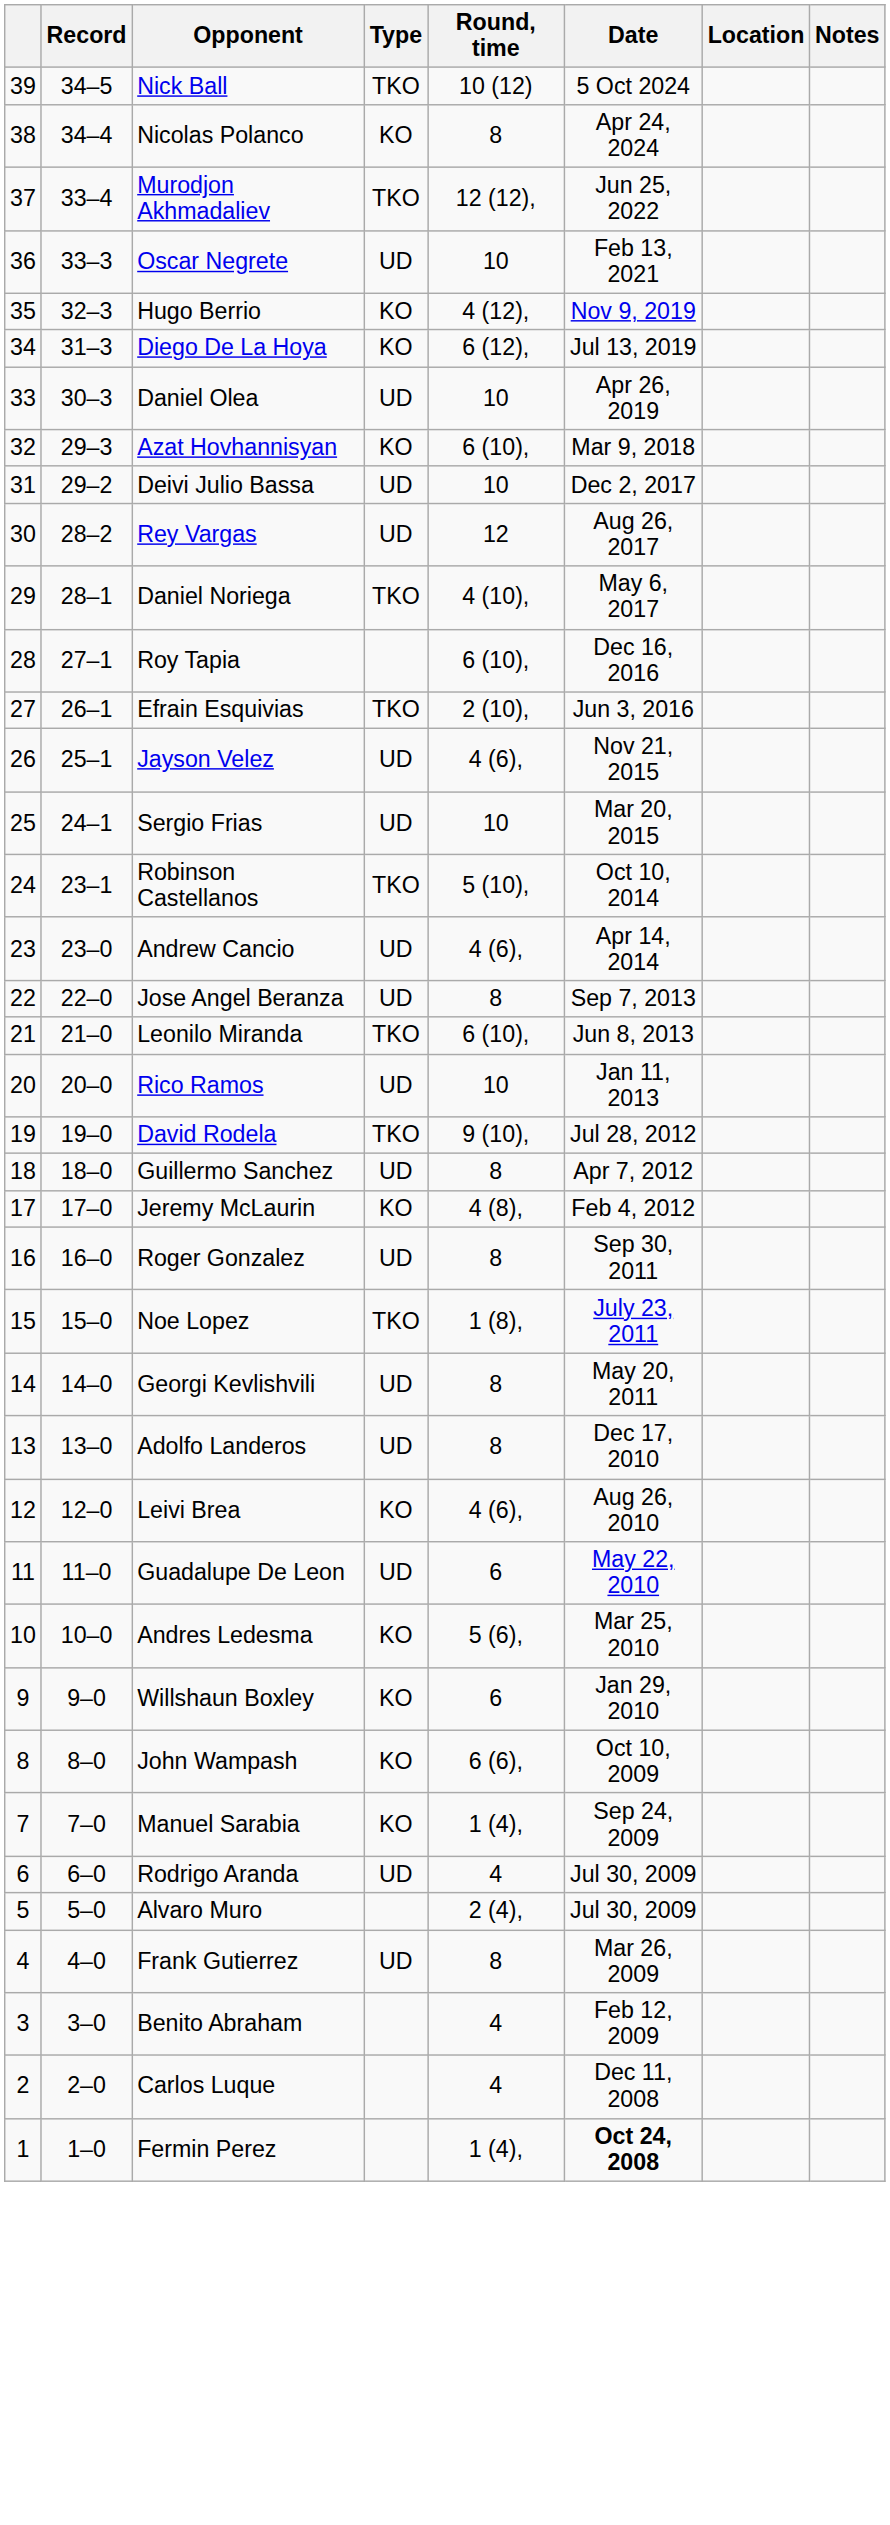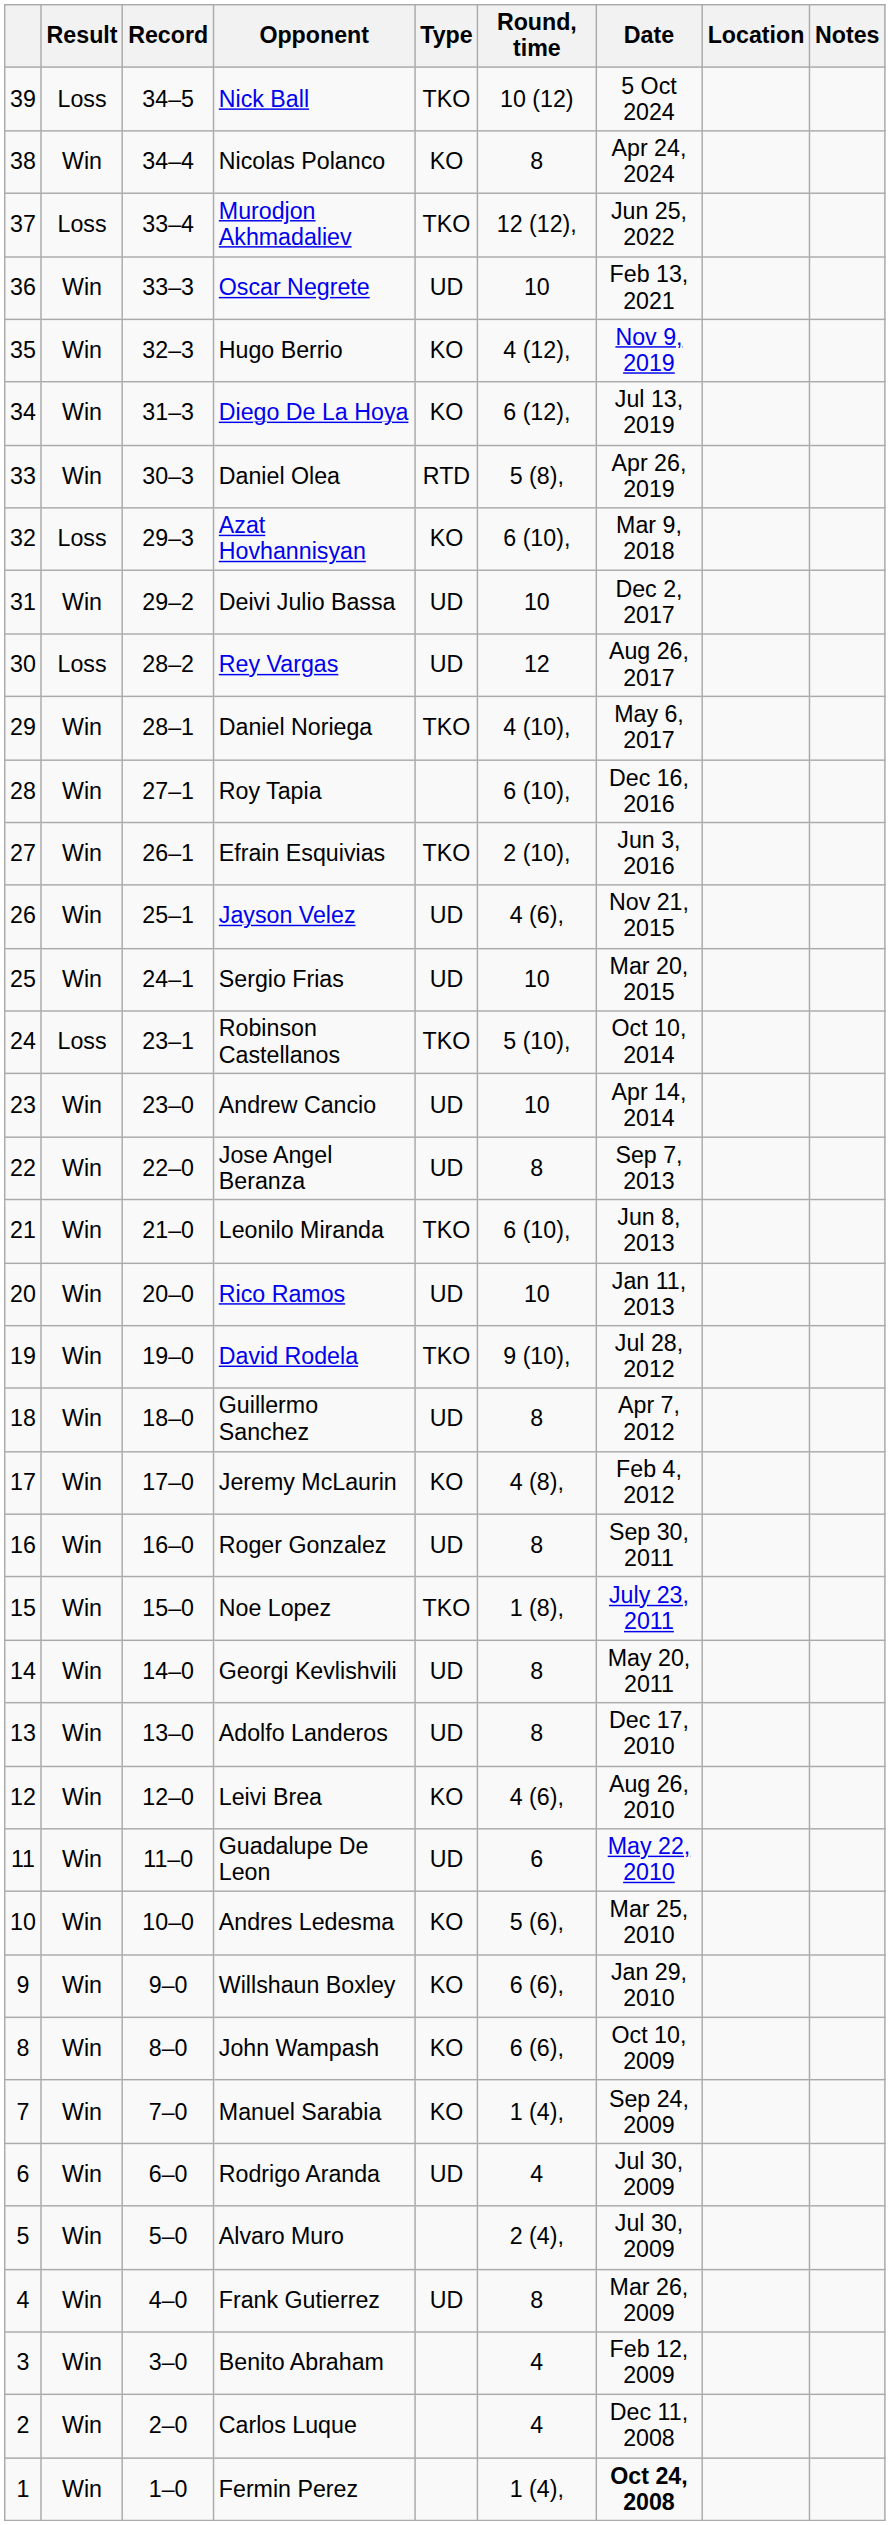+ column: Result | Loss | Win | Loss | Win | Win | Win | Win | Loss | Win | Loss | Win | Win | Win | Win | Win | Loss | Win | Win | Win | Win | Win | Win | Win | Win | Win | Win | Win | Win | Win | Win | Win | Win | Win | Win | Win | Win | Win | Win | Win
Daniel Olea | Type: UD -> RTD
Daniel Olea | Round, time: 10 -> 5 (8),
Andrew Cancio | Round, time: 4 (6), -> 10
Willshaun Boxley | Round, time: 6 -> 6 (6),
